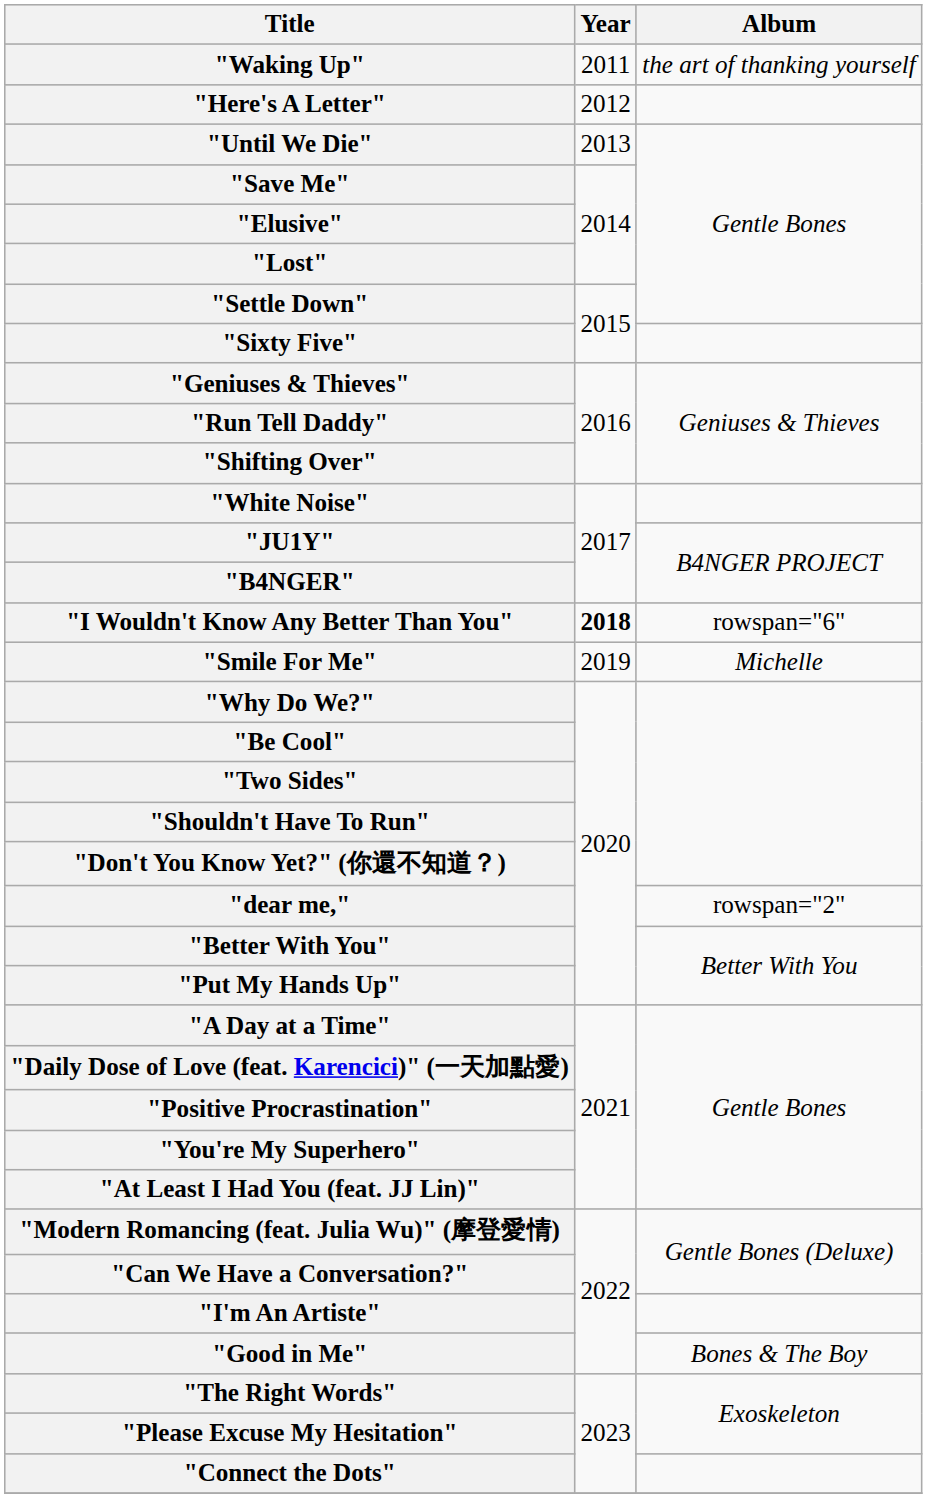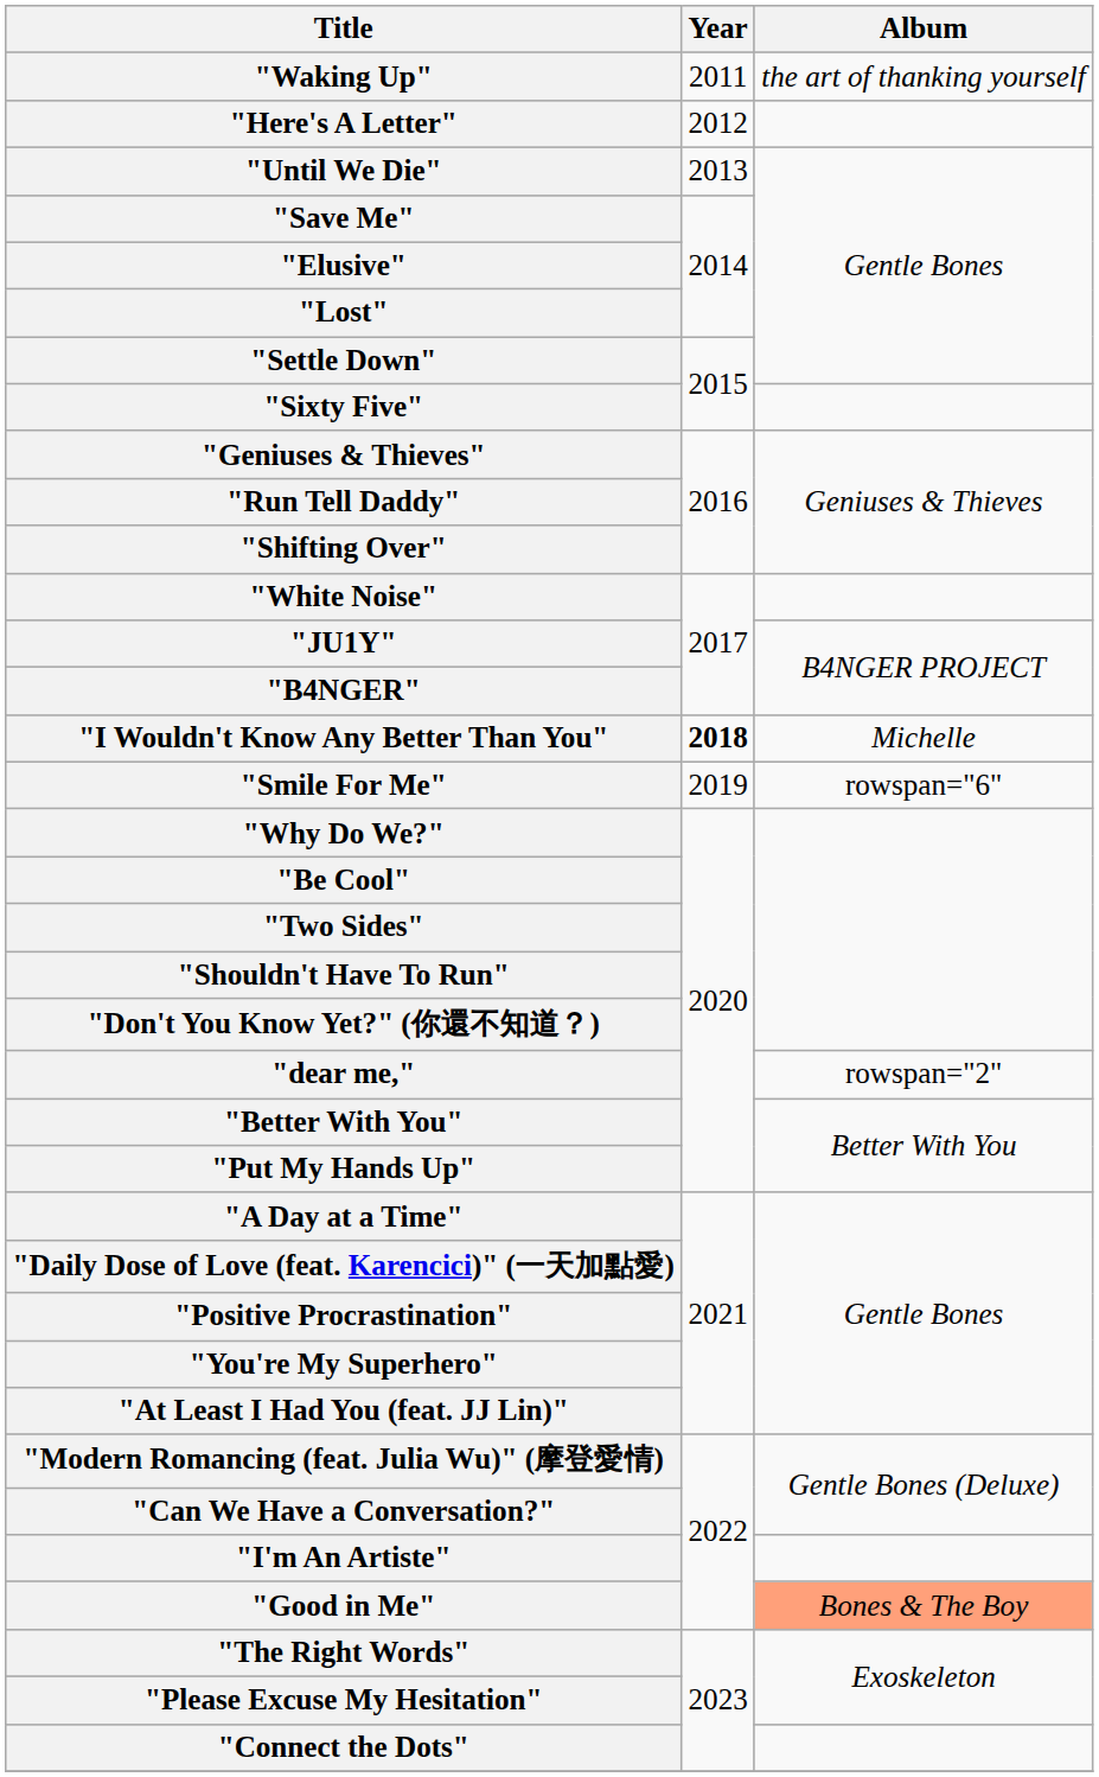"I Wouldn't Know Any Better Than You" | Album: rowspan="6" -> Michelle
"Smile For Me" | Album: Michelle -> rowspan="6"
"Good in Me" | Album: no background -> lightsalmon background
